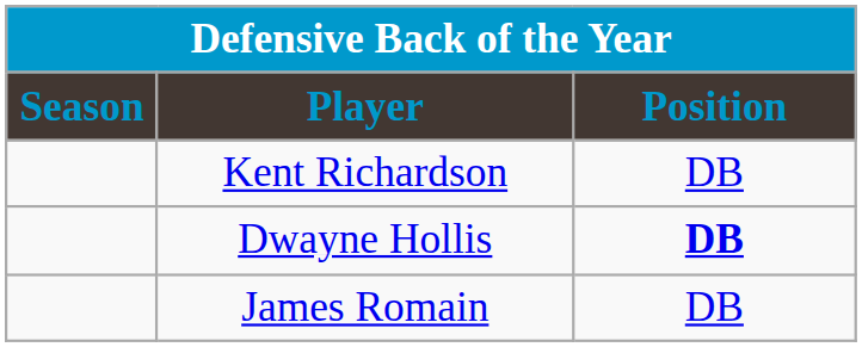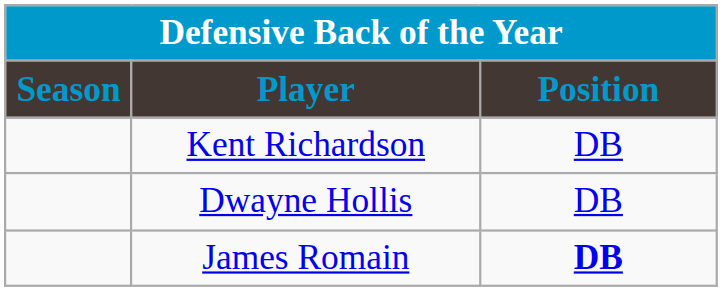Dwayne Hollis | Position: bold -> normal
James Romain | Position: normal -> bold
